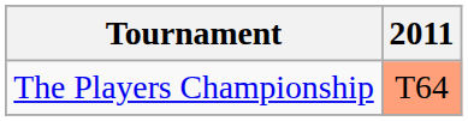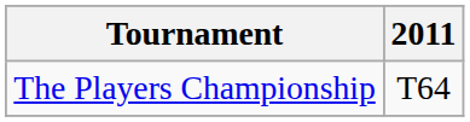The Players Championship | 2011: lightsalmon background -> no background
